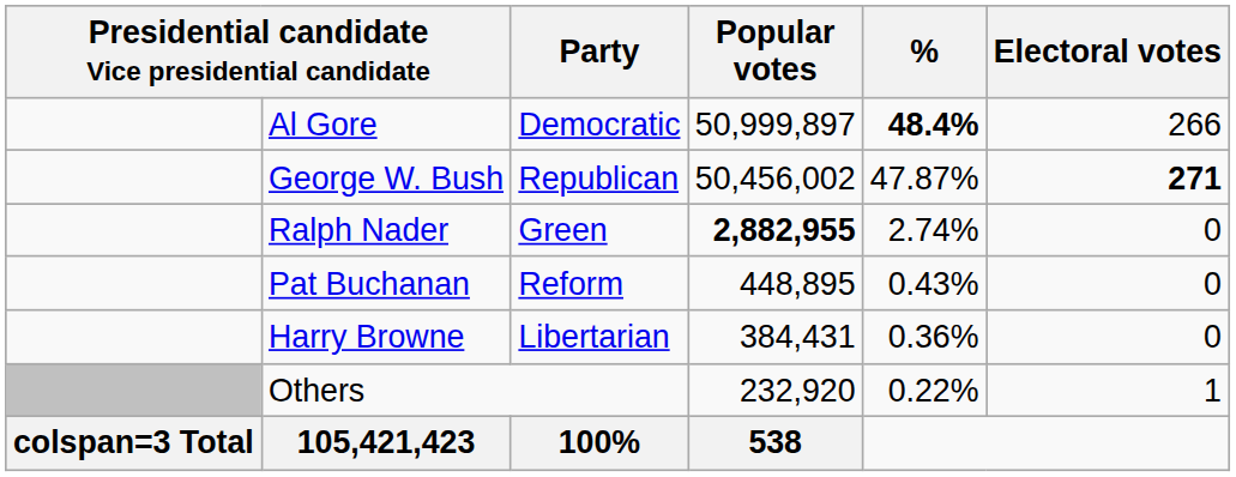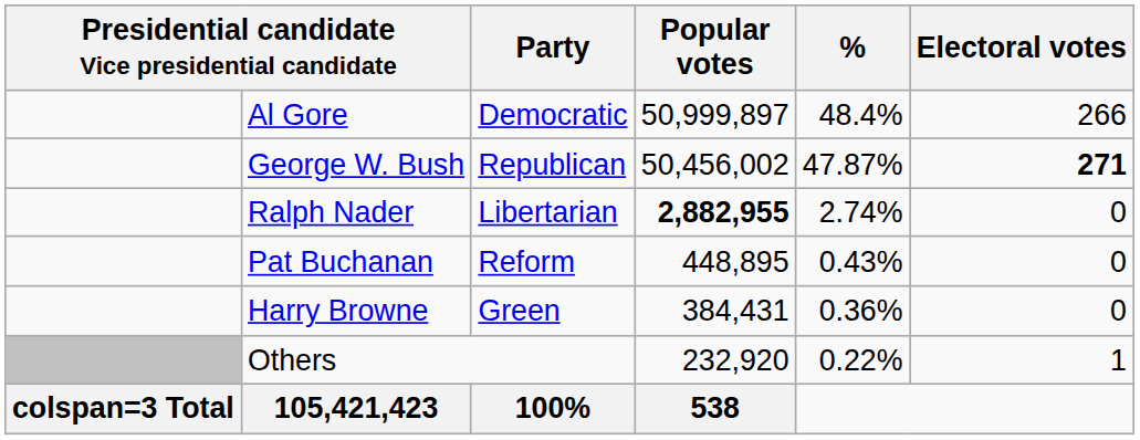Al Gore | %: bold -> normal
Ralph Nader | Party: Green -> Libertarian
Harry Browne | Party: Libertarian -> Green
